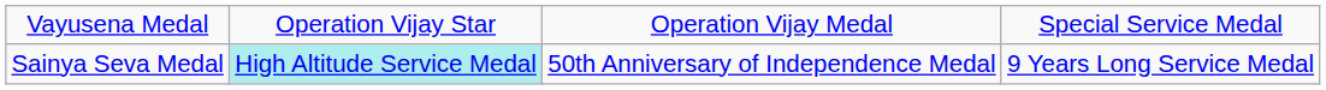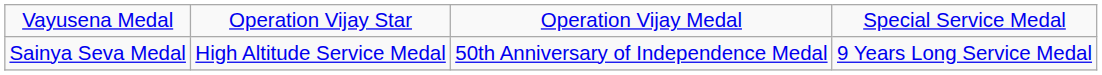Sainya Seva Medal | column 2: paleturquoise background -> no background
